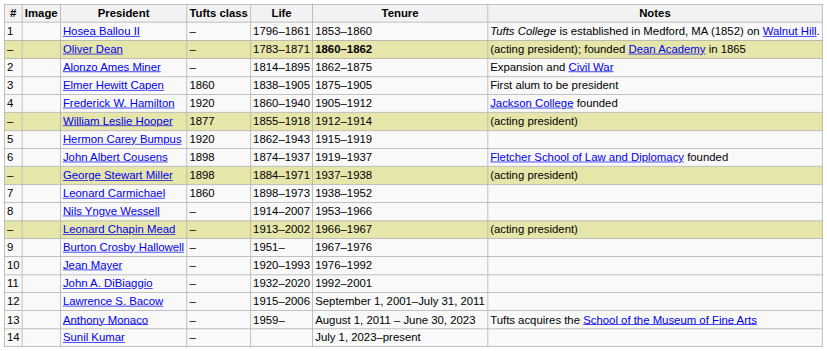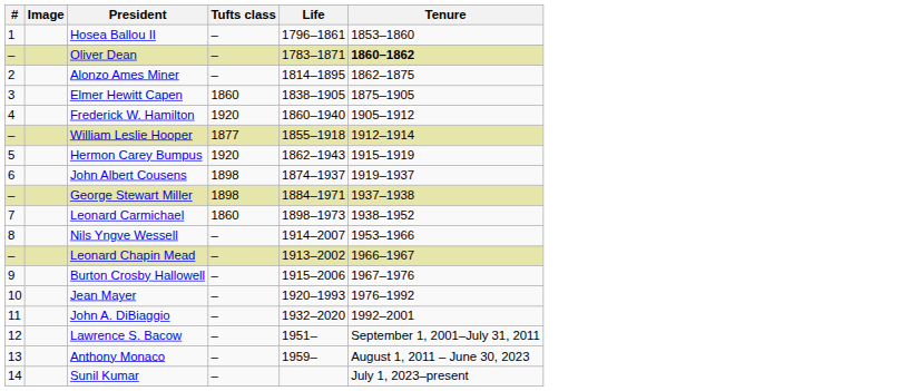- column: Notes | Tufts College is established in Medford, MA (1852) on Walnut Hill. | (acting president); founded Dean Academy in 1865 | Expansion and Civil War | First alum to be president | Jackson College founded | (acting president) | Fletcher School of Law and Diplomacy founded | (acting president) | (acting president) | Tufts acquires the School of the Museum of Fine Arts
Burton Crosby Hallowell | Life: 1951– -> 1915–2006
Lawrence S. Bacow | Life: 1915–2006 -> 1951–
